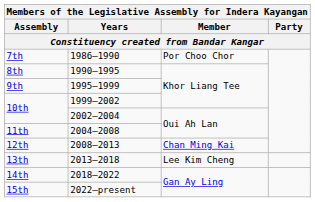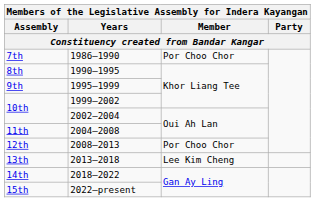12th | Member: Chan Ming Kai -> Por Choo Chor
